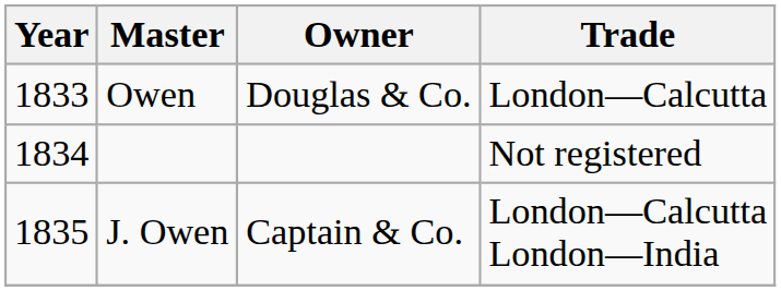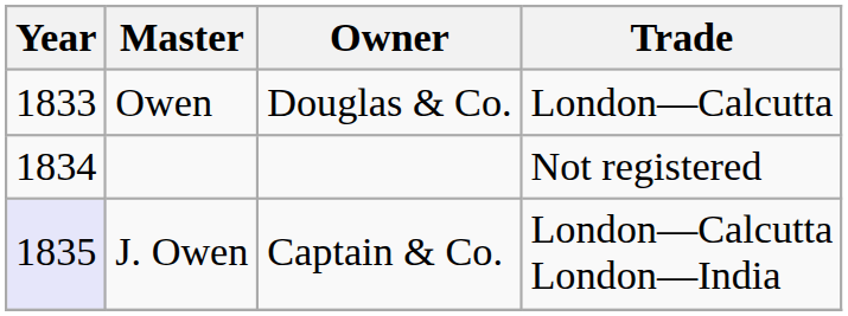J. Owen | Year: no background -> lavender background
